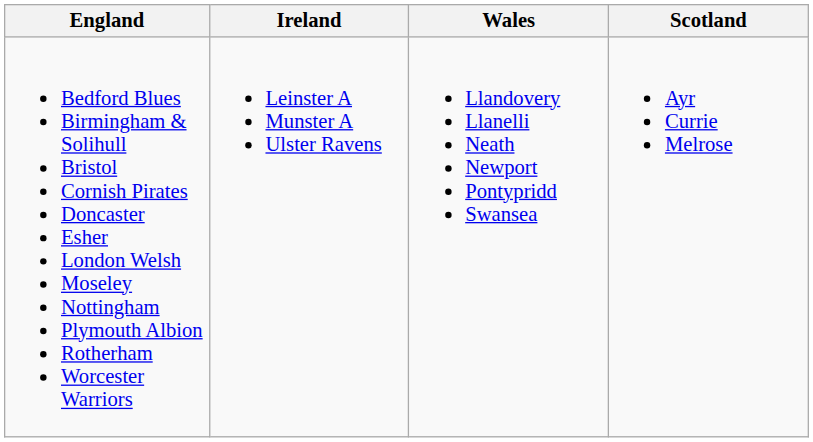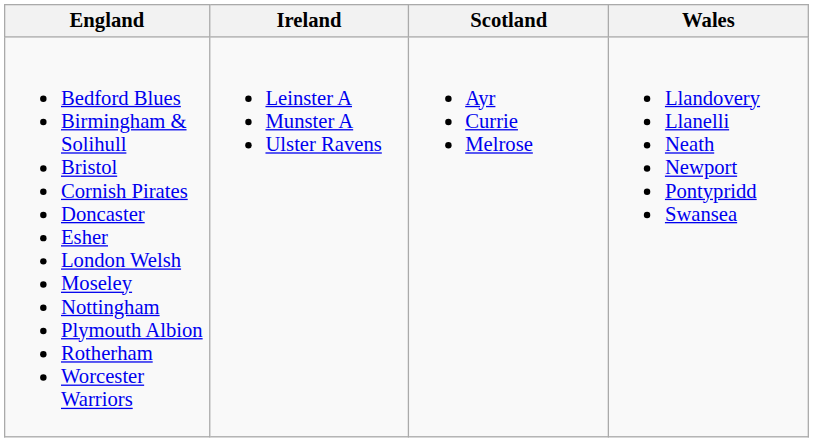columns swapped: Scotland <-> Wales
